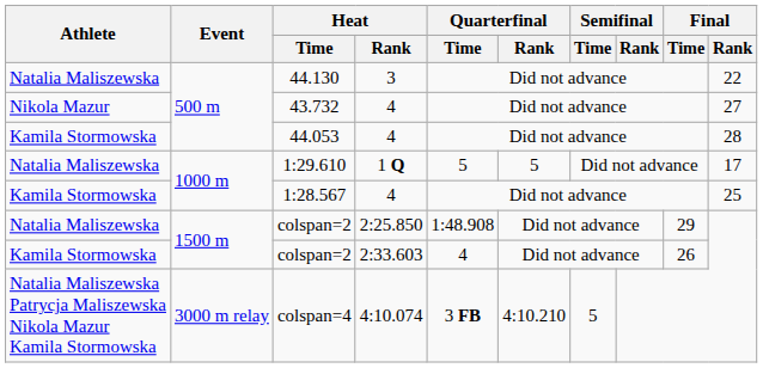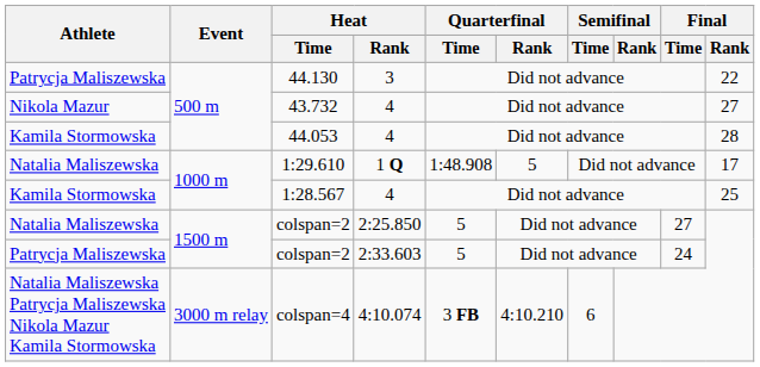44.130 | Athlete: Natalia Maliszewska -> Patrycja Maliszewska
1:29.610 | Quarterfinal / Time: 5 -> 1:48.908
colspan=2 / 2:25.850 | Quarterfinal / Time: 1:48.908 -> 5
colspan=2 / 2:25.850 | Final / Time: 29 -> 27
colspan=2 / 2:33.603 | Athlete: Kamila Stormowska -> Patrycja Maliszewska
colspan=2 / 2:33.603 | Quarterfinal / Time: 4 -> 5
colspan=2 / 2:33.603 | Final / Time: 26 -> 24
colspan=4 | Semifinal / Time: 5 -> 6
